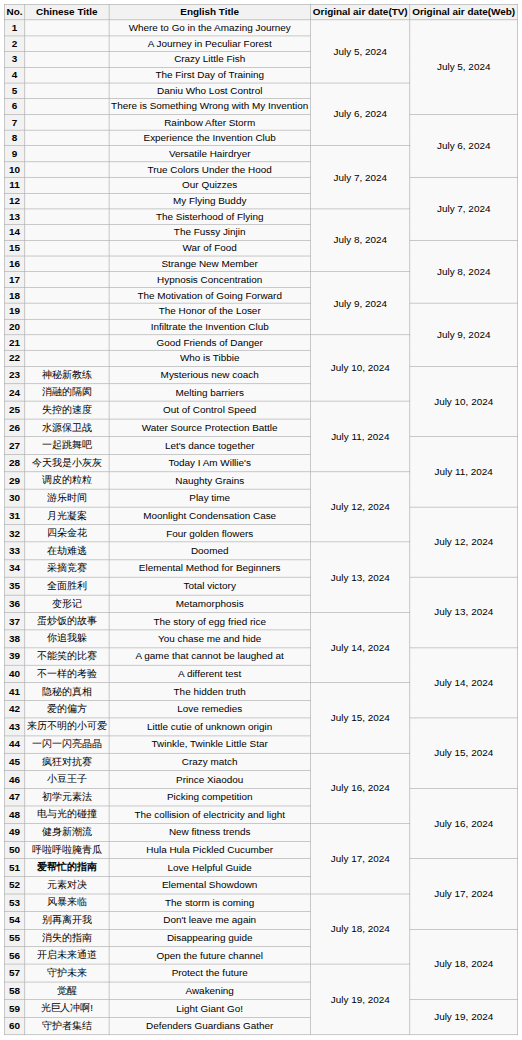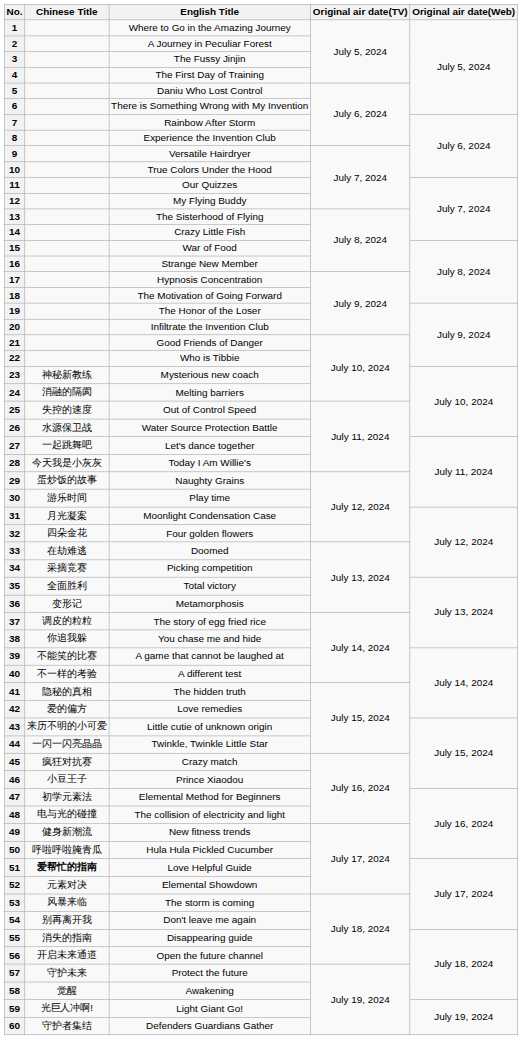3 | English Title: Crazy Little Fish -> The Fussy Jinjin
14 | English Title: The Fussy Jinjin -> Crazy Little Fish
29 | Chinese Title: 调皮的粒粒 -> 蛋炒饭的故事
34 | English Title: Elemental Method for Beginners -> Picking competition
37 | Chinese Title: 蛋炒饭的故事 -> 调皮的粒粒
47 | English Title: Picking competition -> Elemental Method for Beginners
